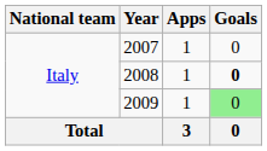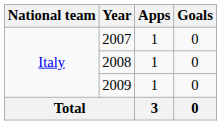2008 | Goals: bold -> normal
2009 | Goals: lightgreen background -> no background
